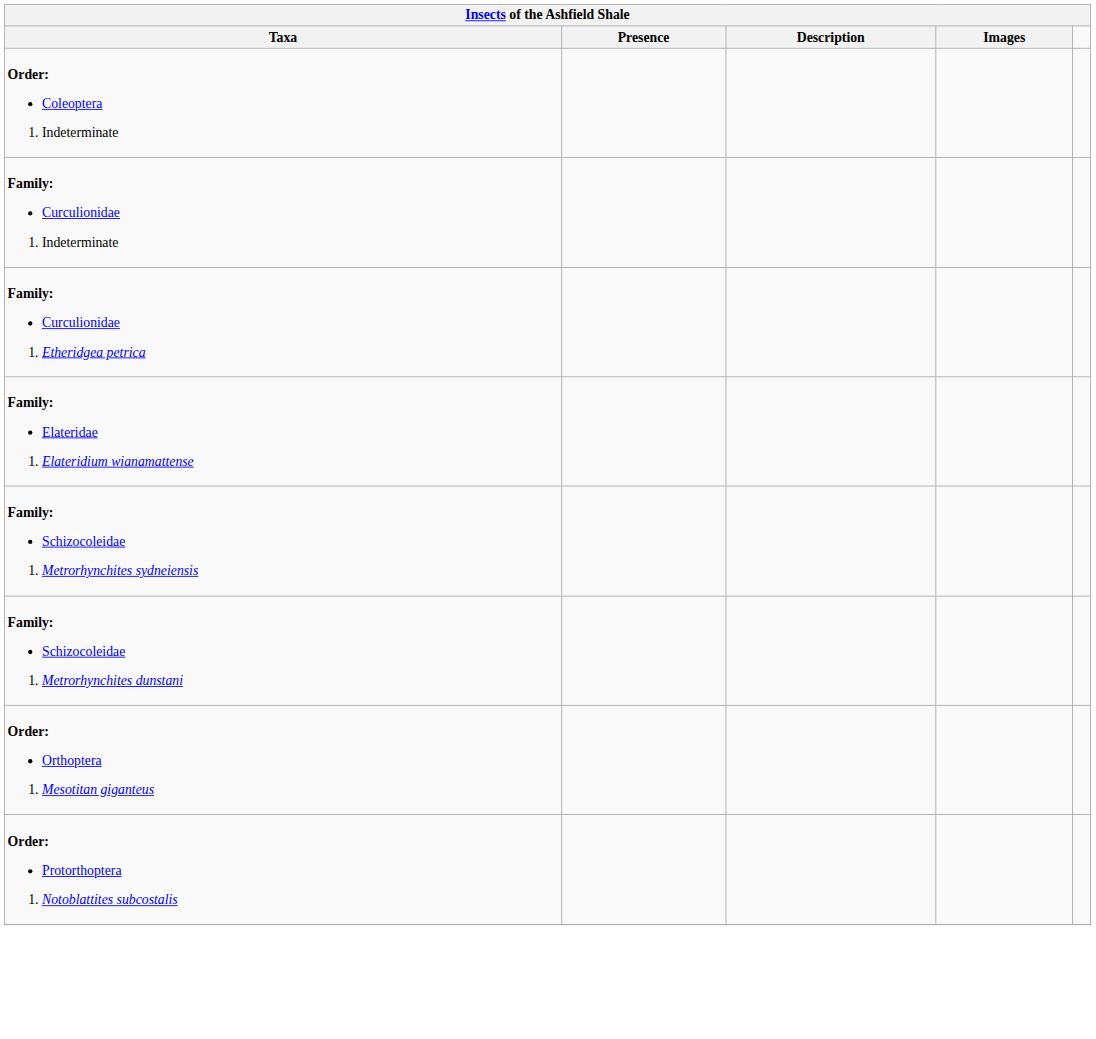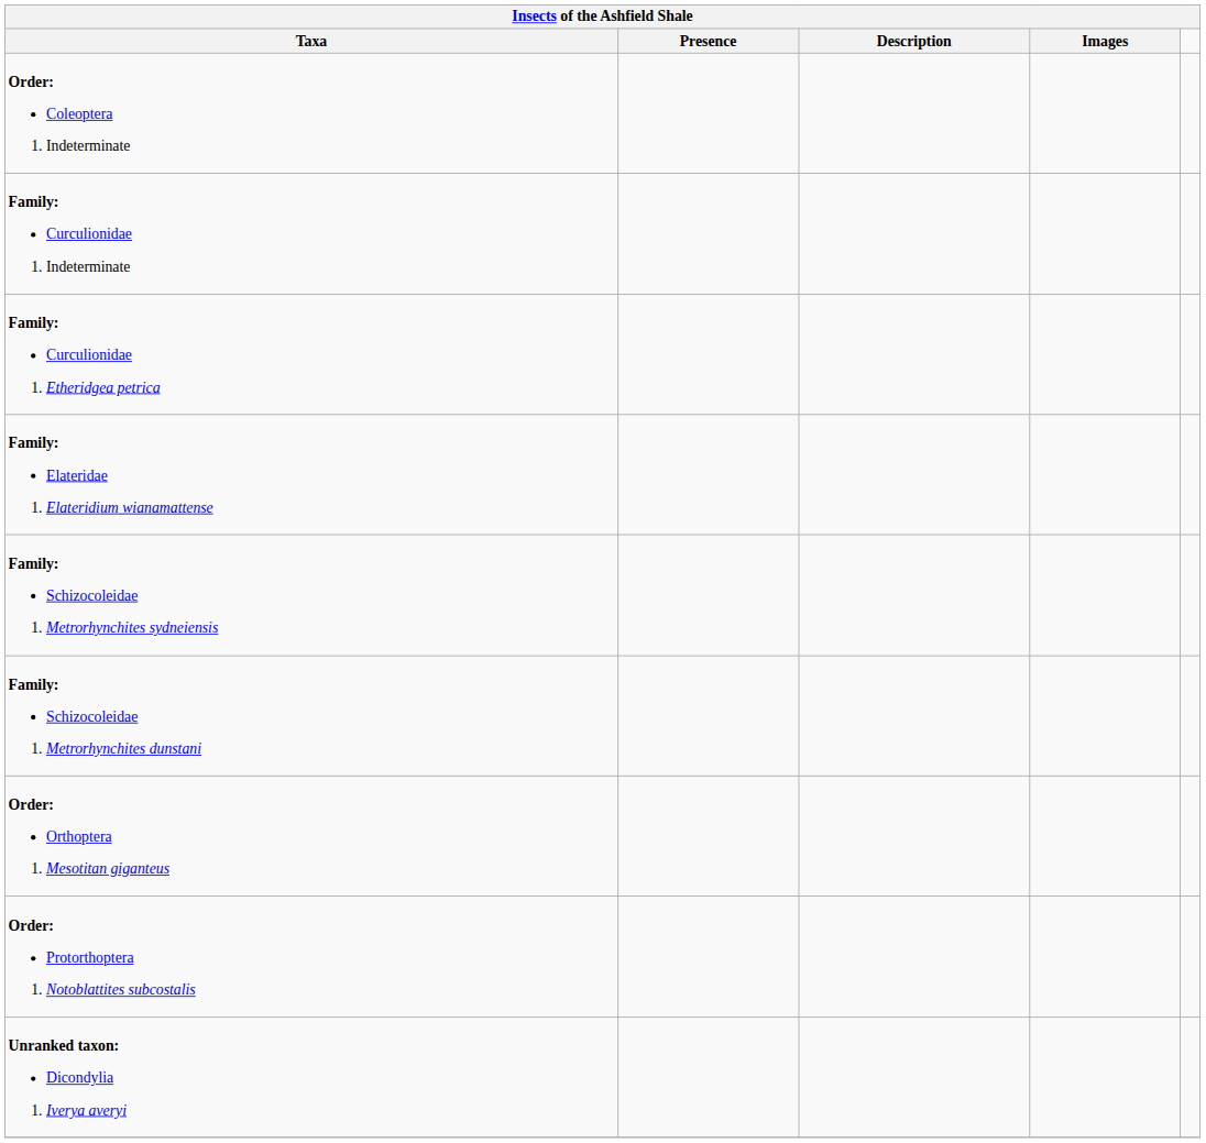+ row: Unranked taxon: Dicondylia Iverya averyi
